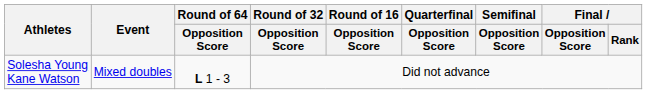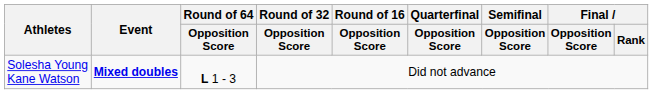Solesha Young Kane Watson | Event: normal -> bold
